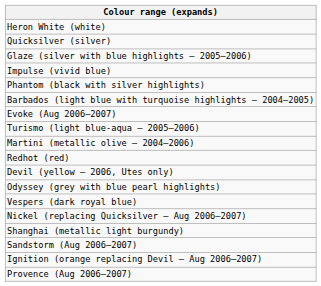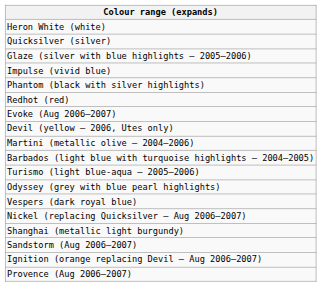row 7 | column 1: Barbados (light blue with turquoise highlights – 2004–2005) -> Redhot (red)
row 9 | column 1: Turismo (light blue-aqua – 2005–2006) -> Devil (yellow – 2006, Utes only)
row 11 | column 1: Redhot (red) -> Barbados (light blue with turquoise highlights – 2004–2005)
row 12 | column 1: Devil (yellow – 2006, Utes only) -> Turismo (light blue-aqua – 2005–2006)
